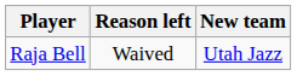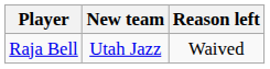columns swapped: Reason left <-> New team
